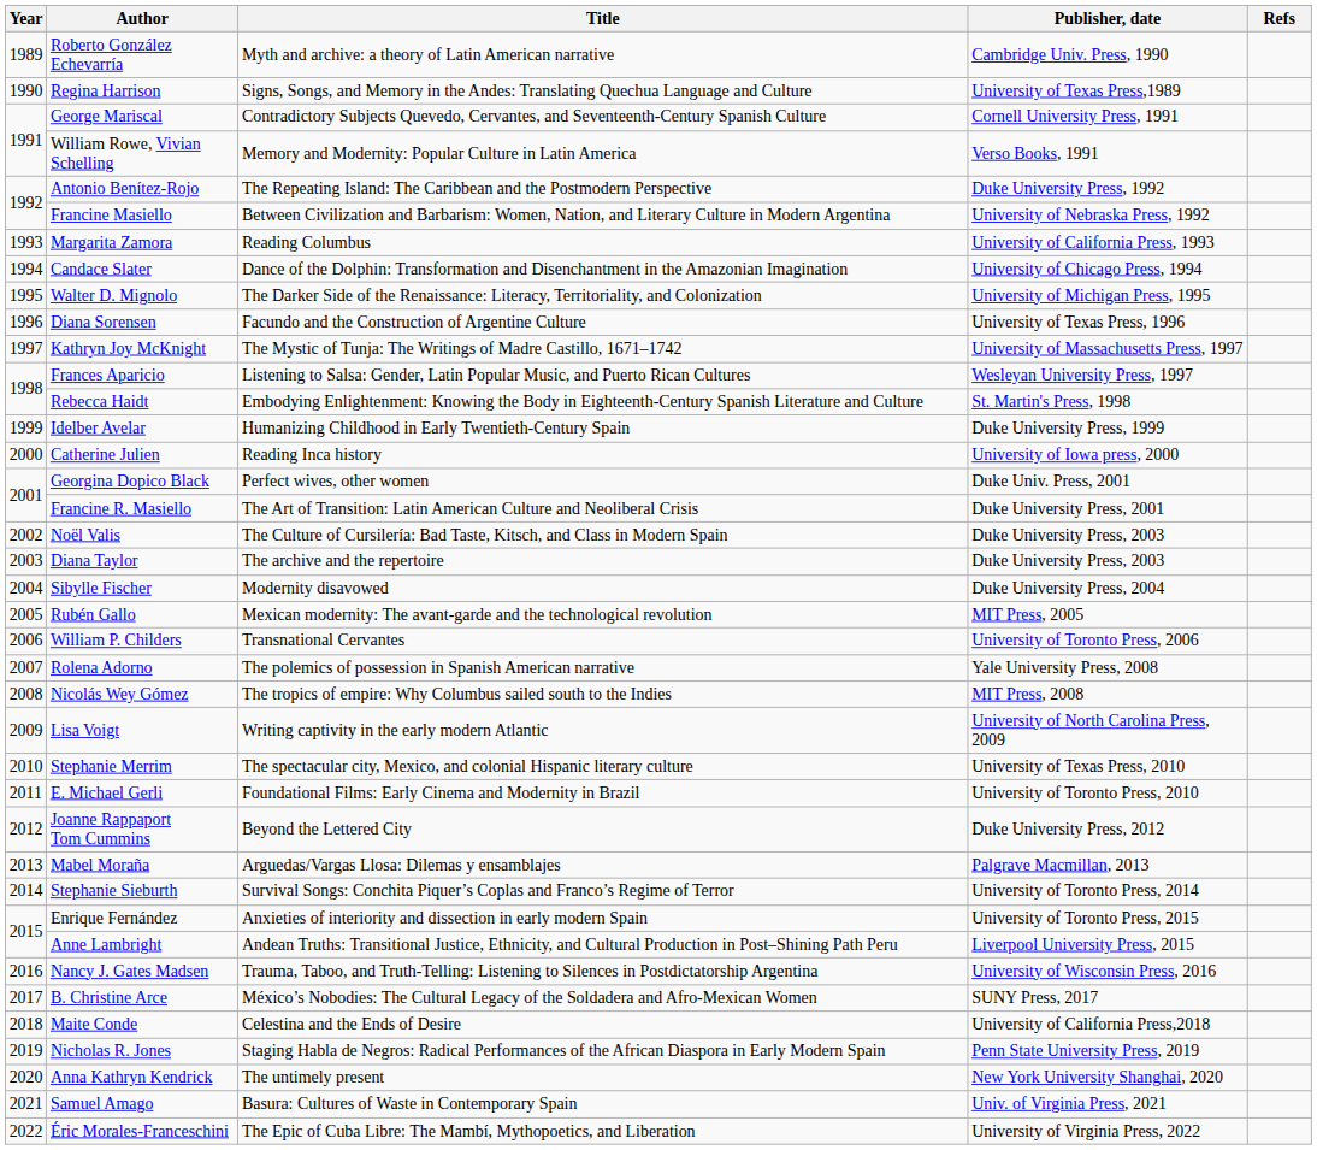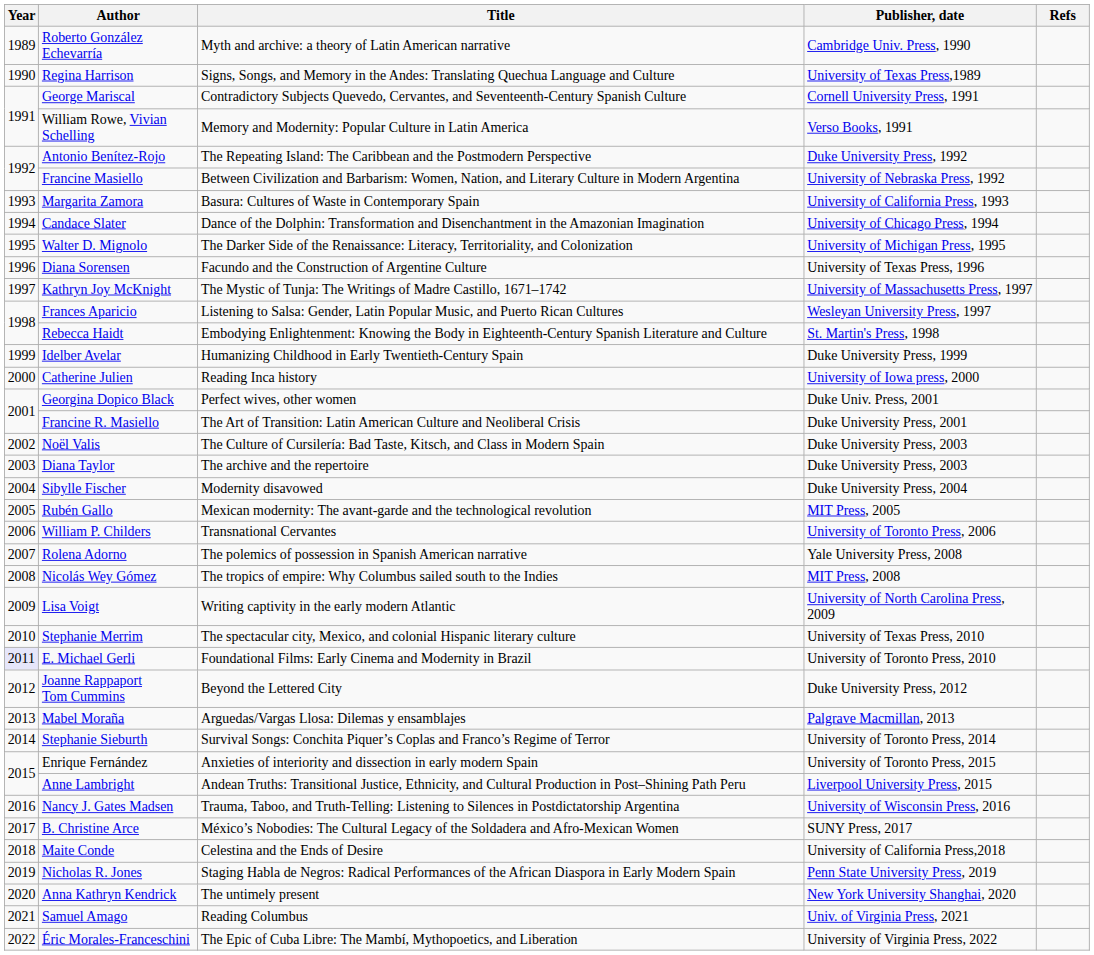Margarita Zamora | Title: Reading Columbus -> Basura: Cultures of Waste in Contemporary Spain
E. Michael Gerli | Year: no background -> lavender background
Samuel Amago | Title: Basura: Cultures of Waste in Contemporary Spain -> Reading Columbus
